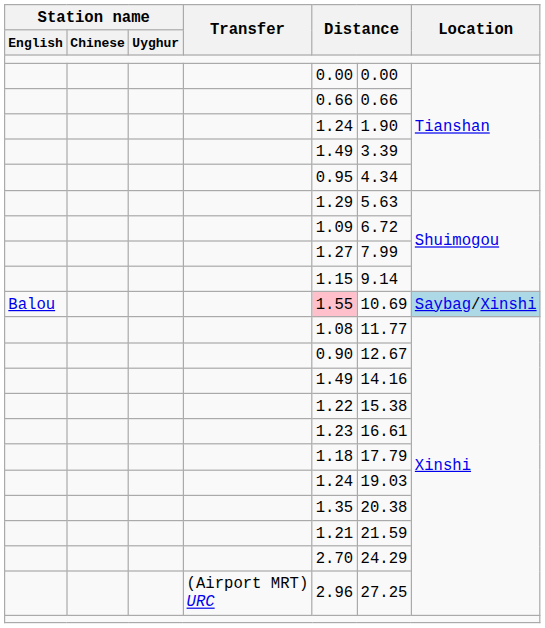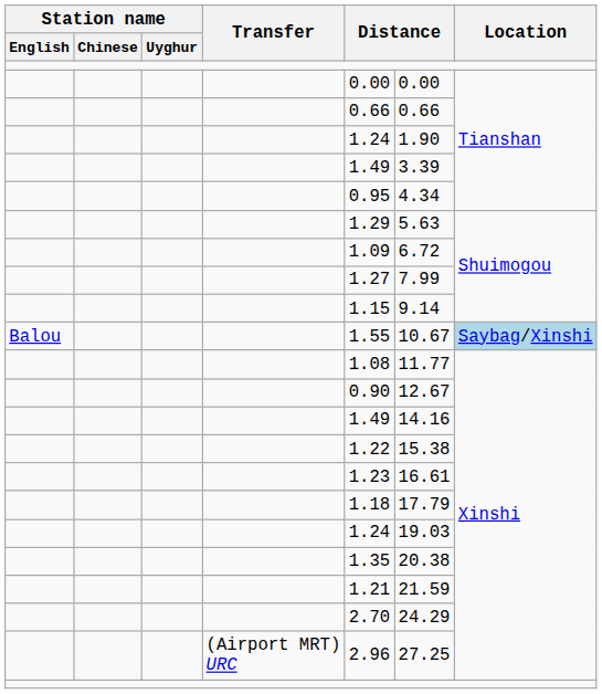Balou | column 5: pink background -> no background
Balou | column 6: 10.69 -> 10.67
